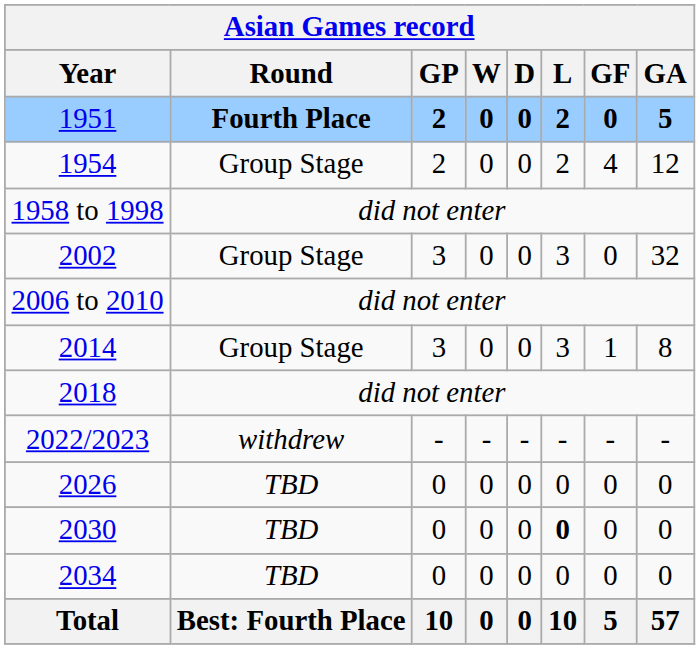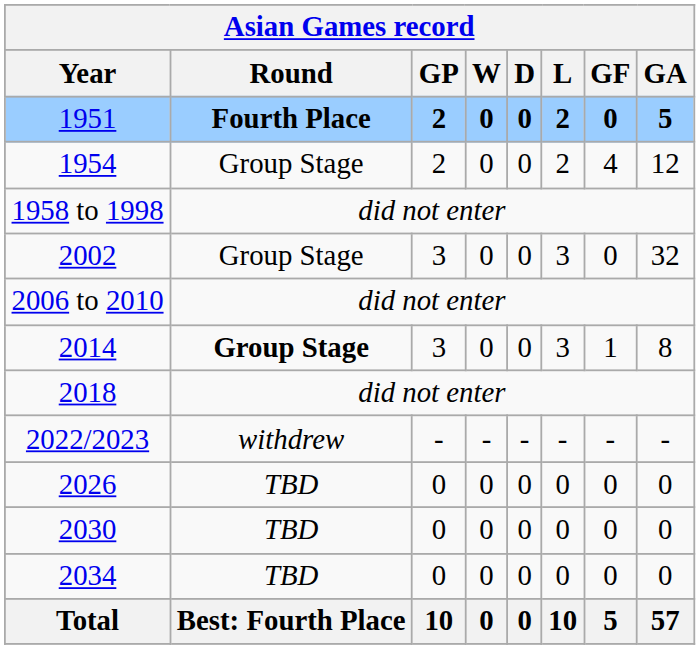2014 | Round: normal -> bold
2030 | L: bold -> normal
